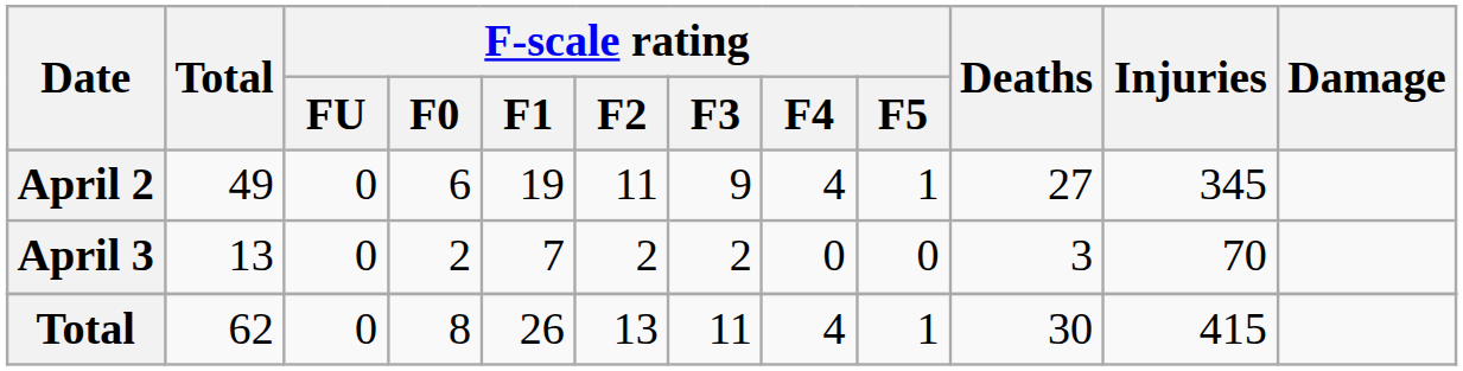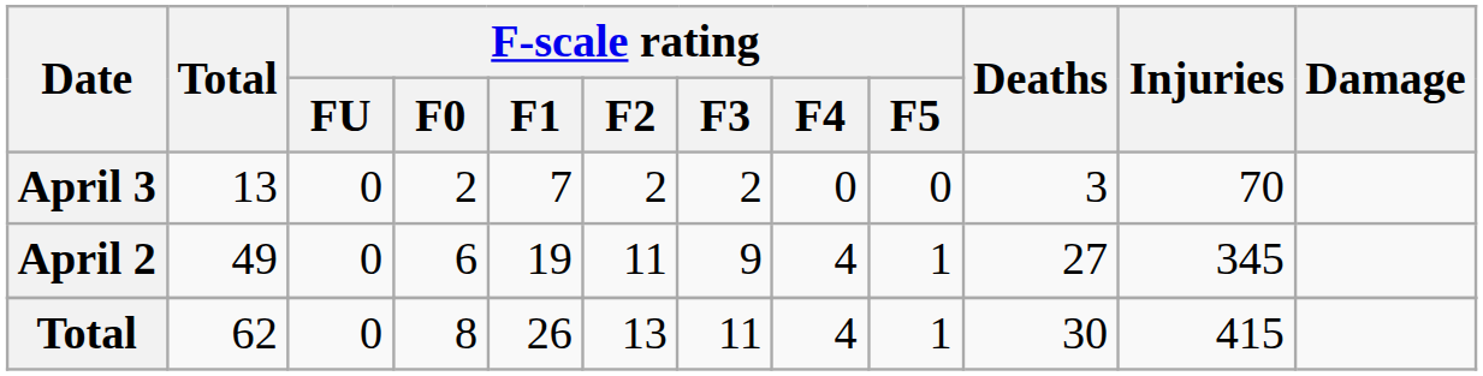rows swapped: April 2 <-> April 3
